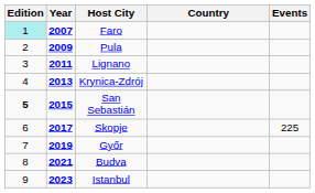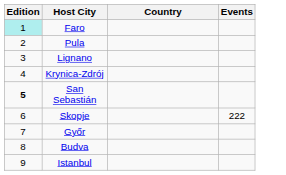- column: Year | 2007 | 2009 | 2011 | 2013 | 2015 | 2017 | 2019 | 2021 | 2023
Skopje | Events: 225 -> 222
